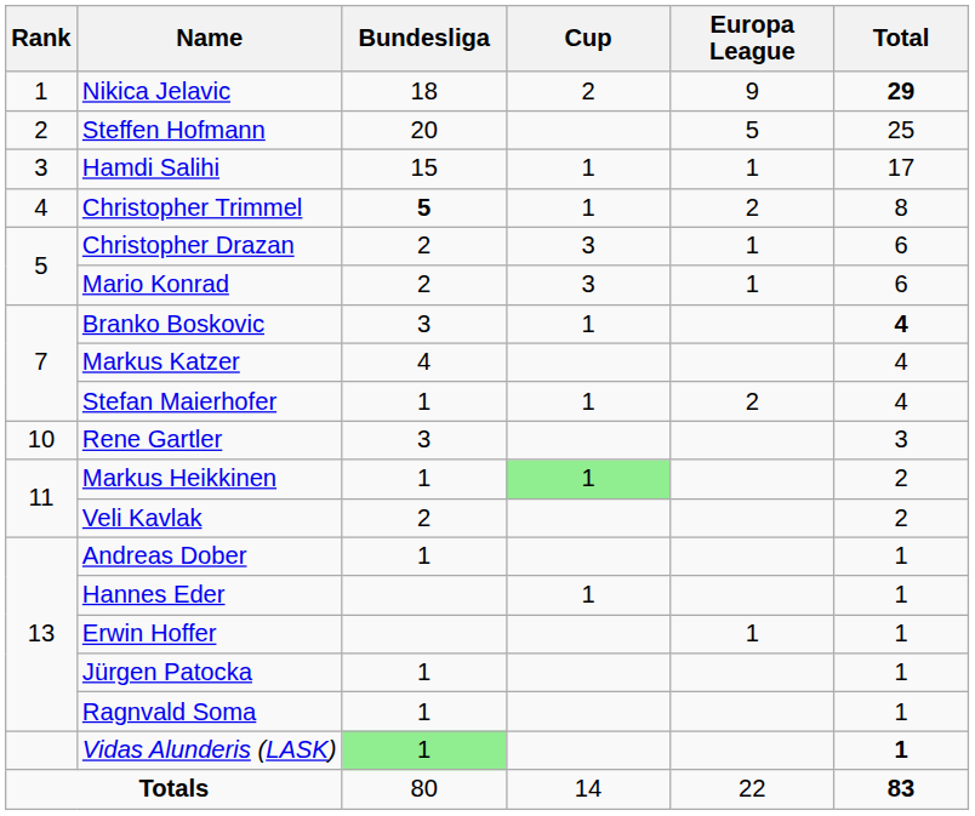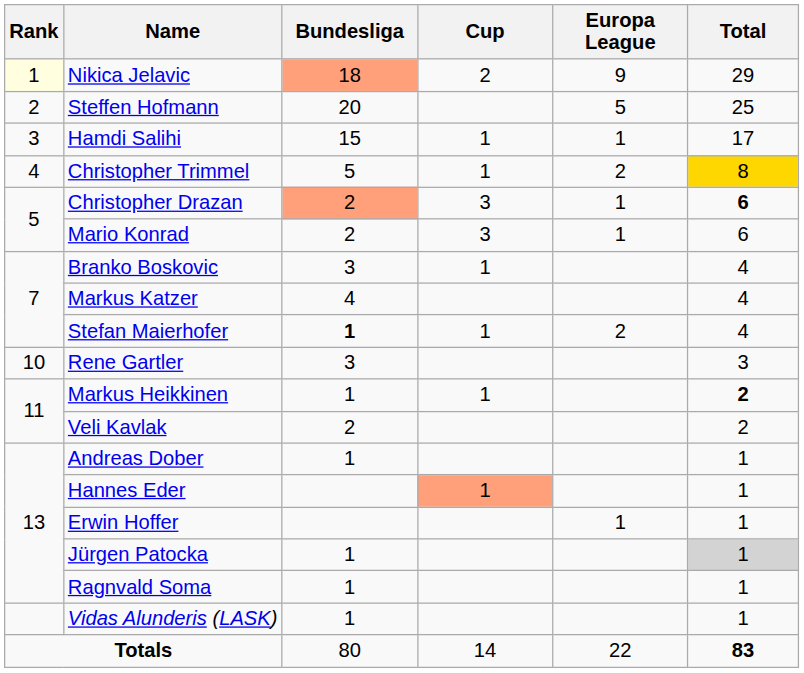Nikica Jelavic | Rank: no background -> lightyellow background
Nikica Jelavic | Bundesliga: no background -> lightsalmon background
Nikica Jelavic | Total: bold -> normal
Christopher Trimmel | Bundesliga: bold -> normal
Christopher Trimmel | Total: no background -> gold background
Christopher Drazan | Bundesliga: no background -> lightsalmon background
Christopher Drazan | Total: normal -> bold
Branko Boskovic | Total: bold -> normal
Stefan Maierhofer | Bundesliga: normal -> bold
Markus Heikkinen | Cup: lightgreen background -> no background
Markus Heikkinen | Total: normal -> bold
Hannes Eder | Cup: no background -> lightsalmon background
Jürgen Patocka | Total: no background -> lightgrey background
Vidas Alunderis (LASK) | Bundesliga: lightgreen background -> no background
Vidas Alunderis (LASK) | Total: bold -> normal
